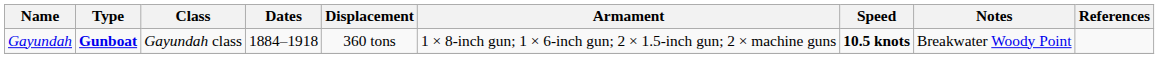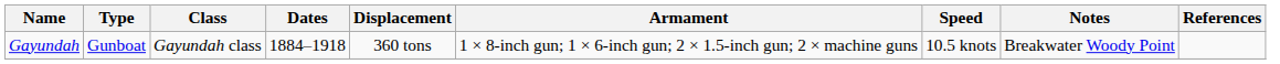Gayundah | Type: bold -> normal
Gayundah | Speed: bold -> normal
